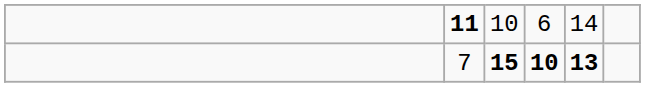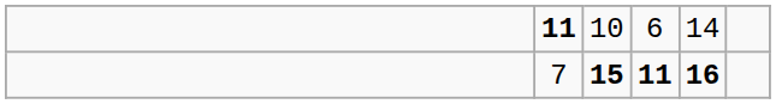row 2 | column 4: 10 -> 11
row 2 | column 5: 13 -> 16
